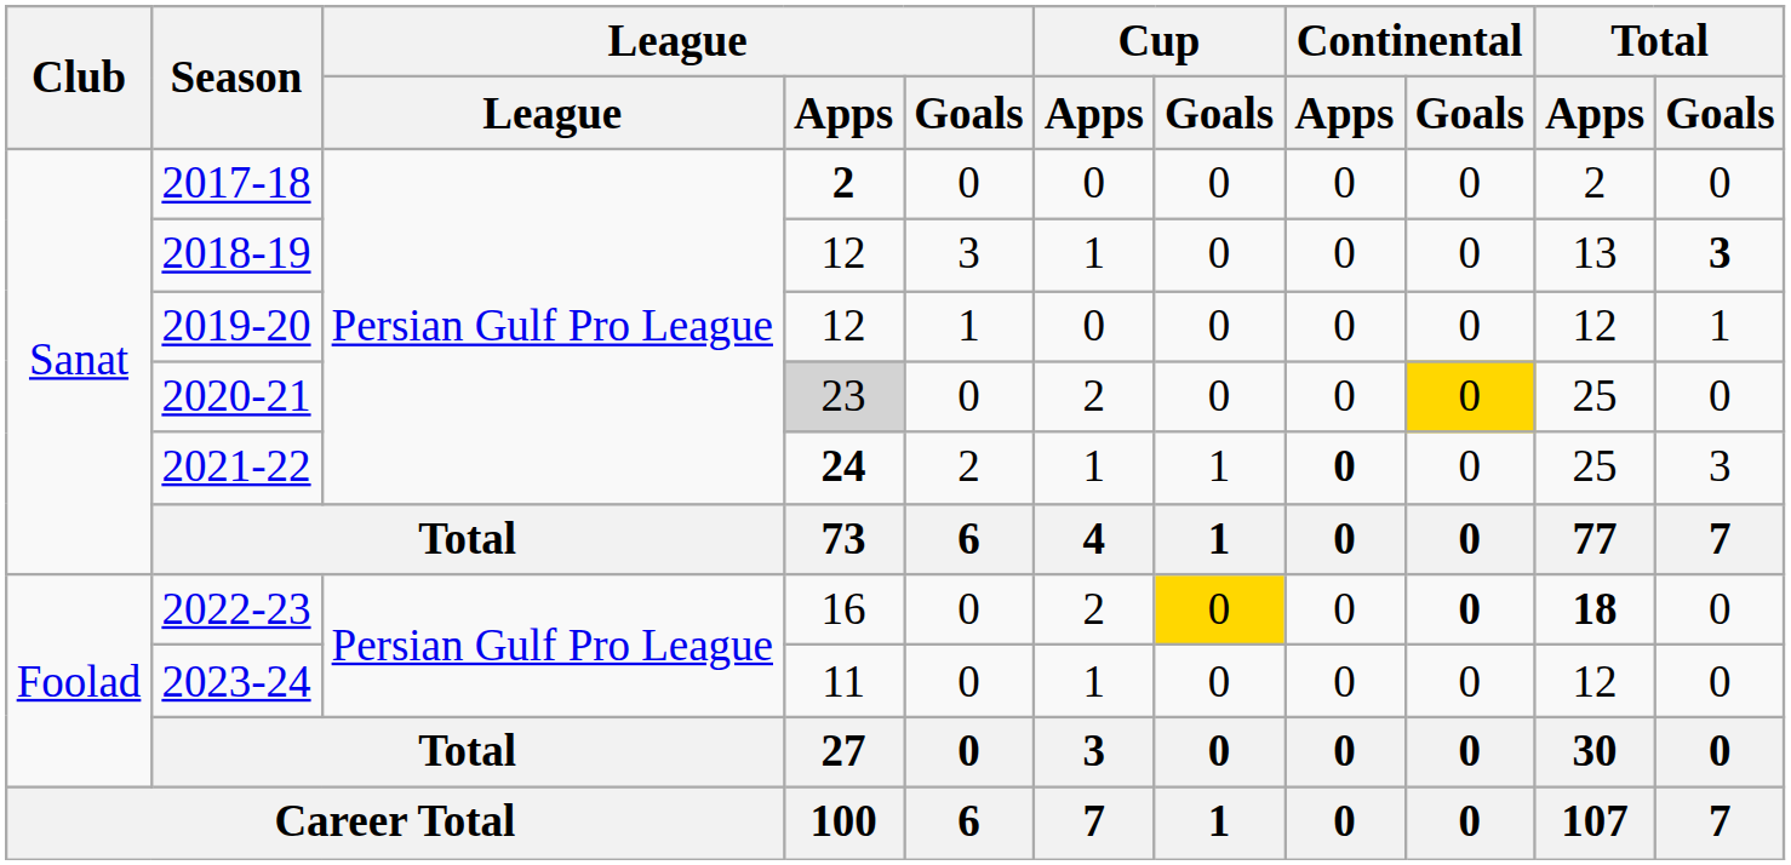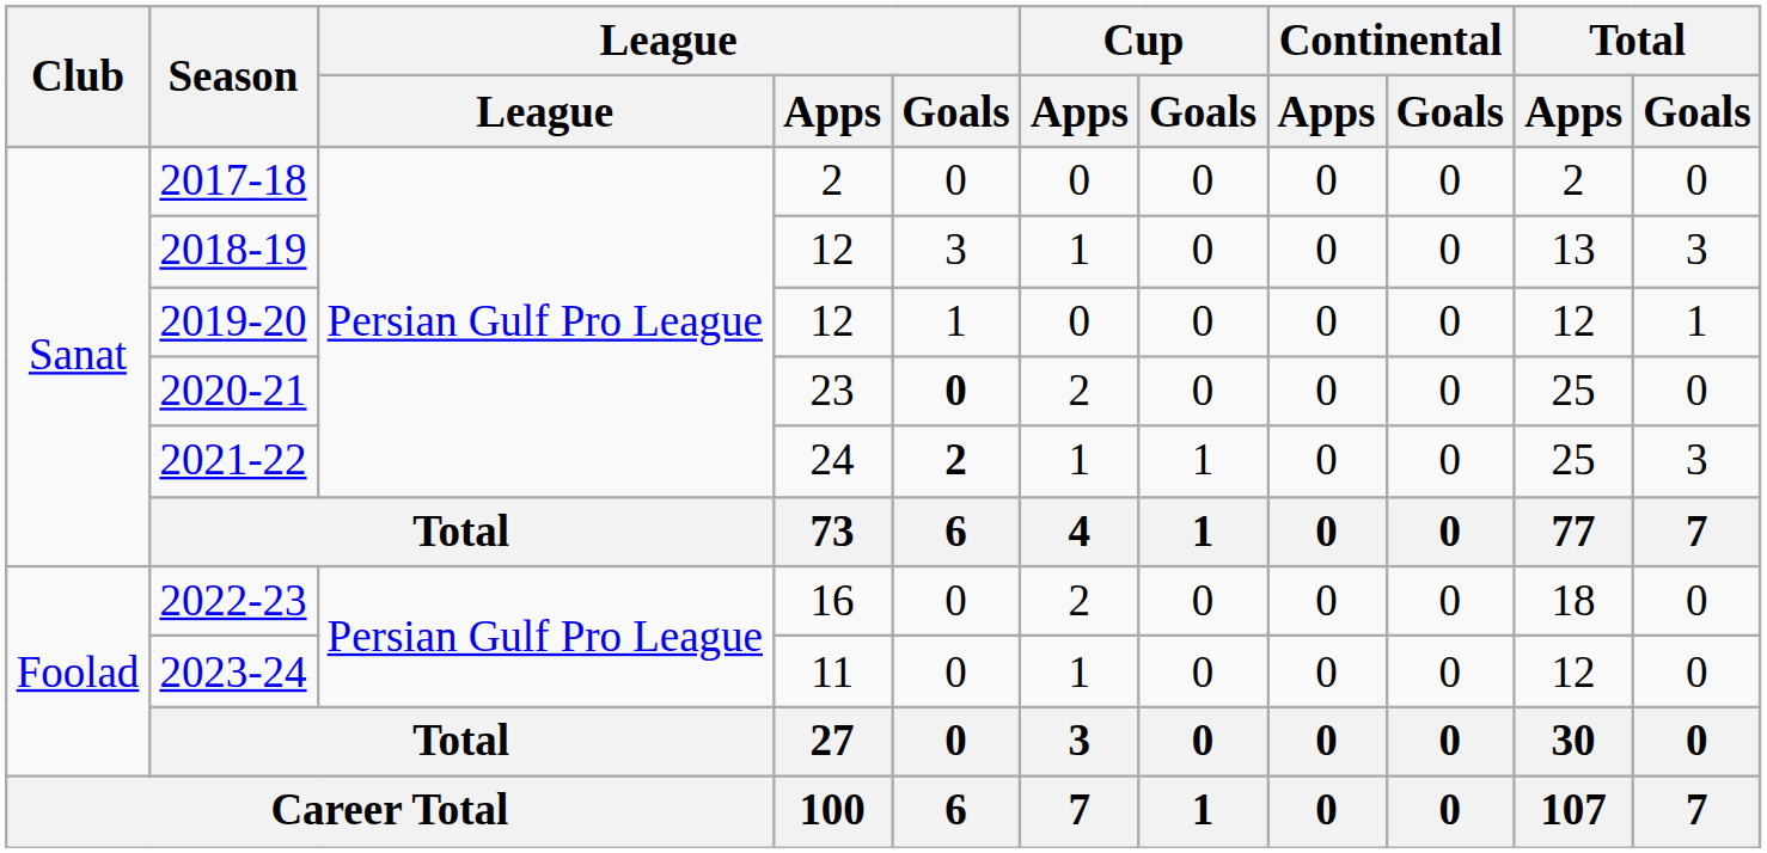2017-18 | League / Apps: bold -> normal
2018-19 | Total / Goals: bold -> normal
2020-21 | League / Apps: lightgrey background -> no background
2020-21 | League / Goals: normal -> bold
2020-21 | Continental / Goals: gold background -> no background
2021-22 | League / Apps: bold -> normal
2021-22 | League / Goals: normal -> bold
2021-22 | Continental / Apps: bold -> normal
2022-23 | Cup / Goals: gold background -> no background
2022-23 | Continental / Goals: bold -> normal
2022-23 | Total / Apps: bold -> normal
